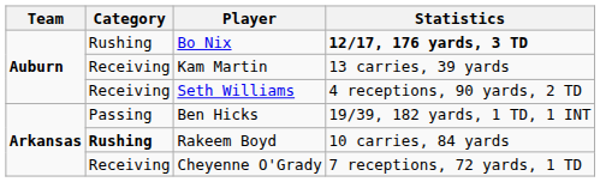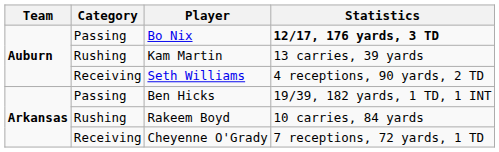Bo Nix | Category: Rushing -> Passing
Kam Martin | Category: Receiving -> Rushing
Rakeem Boyd | Category: bold -> normal
